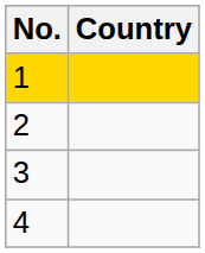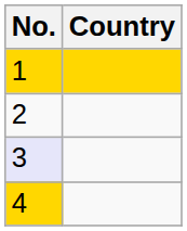3 | No.: no background -> lavender background
4 | No.: no background -> gold background
